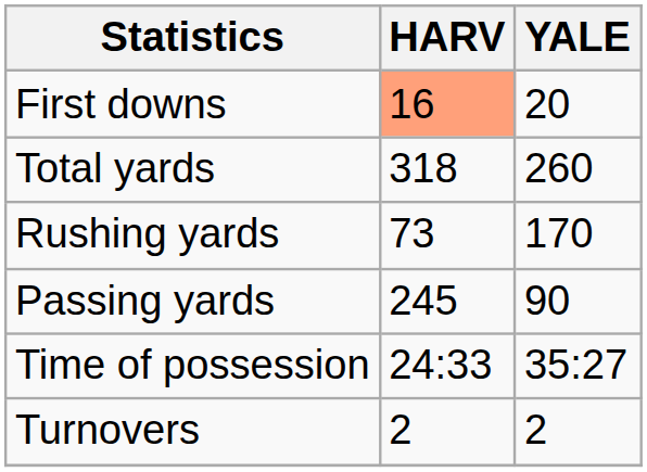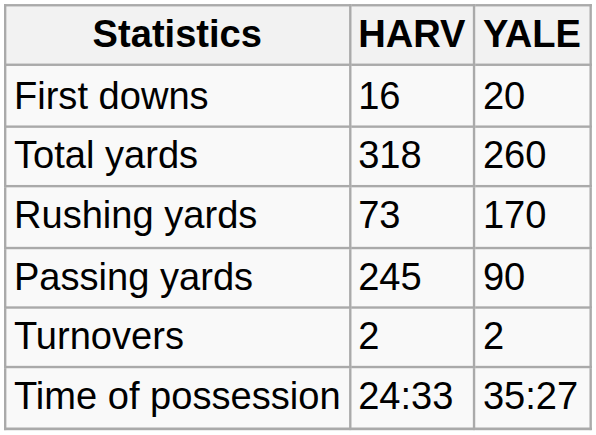First downs | HARV: lightsalmon background -> no background
rows swapped: Turnovers <-> Time of possession
